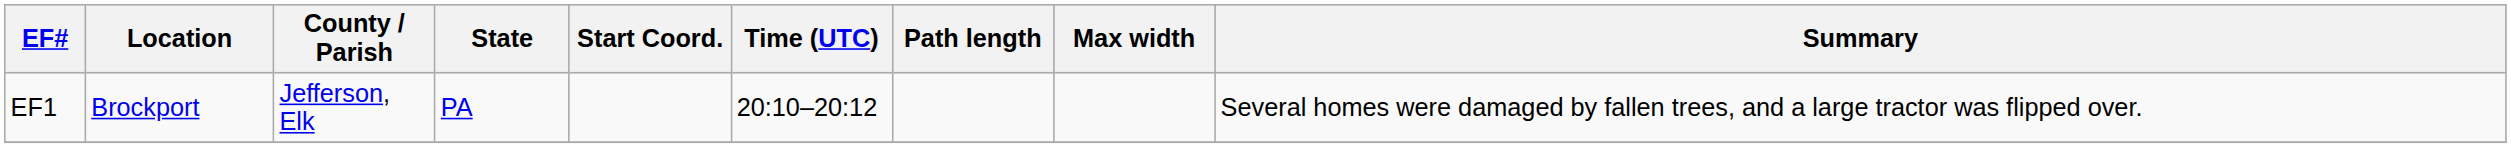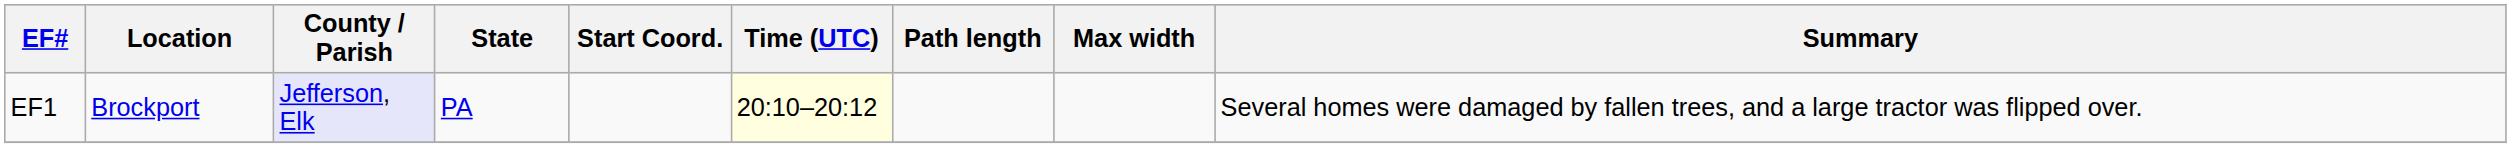EF1 | County / Parish: no background -> lavender background
EF1 | Time (UTC): no background -> lightyellow background
